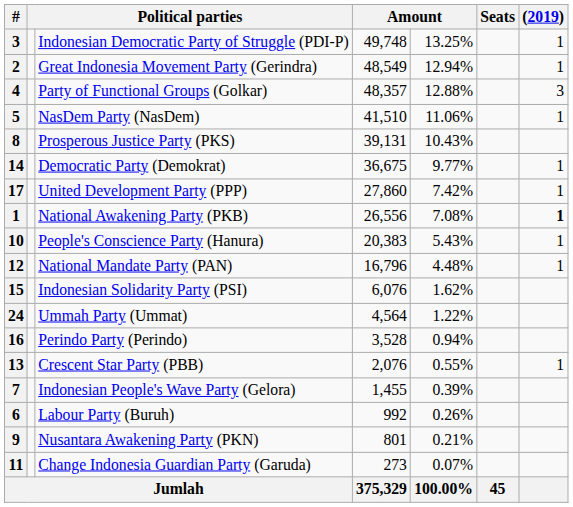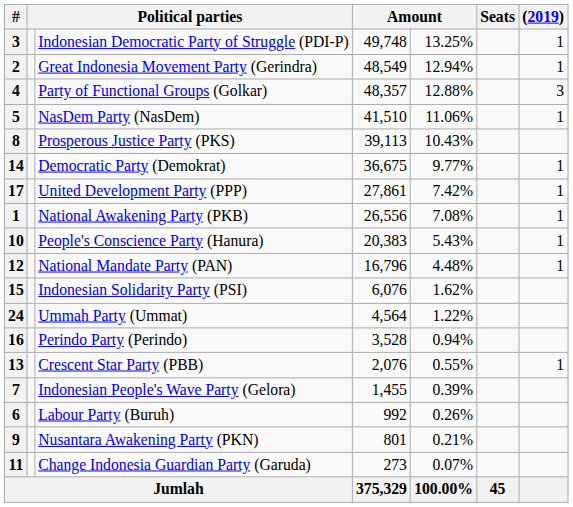Prosperous Justice Party (PKS) | column 4: 39,131 -> 39,113
United Development Party (PPP) | column 4: 27,860 -> 27,861
National Awakening Party (PKB) | (2019): bold -> normal
